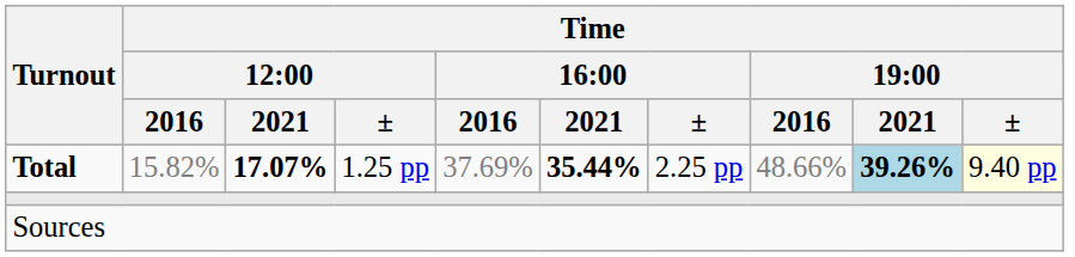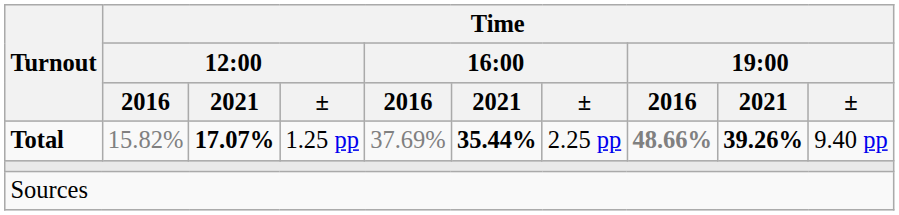Total | Time / 19:00 / 2016: normal -> bold
Total | Time / 19:00 / 2021: lightblue background -> no background
Total | Time / 19:00 / ±: lightyellow background -> no background
